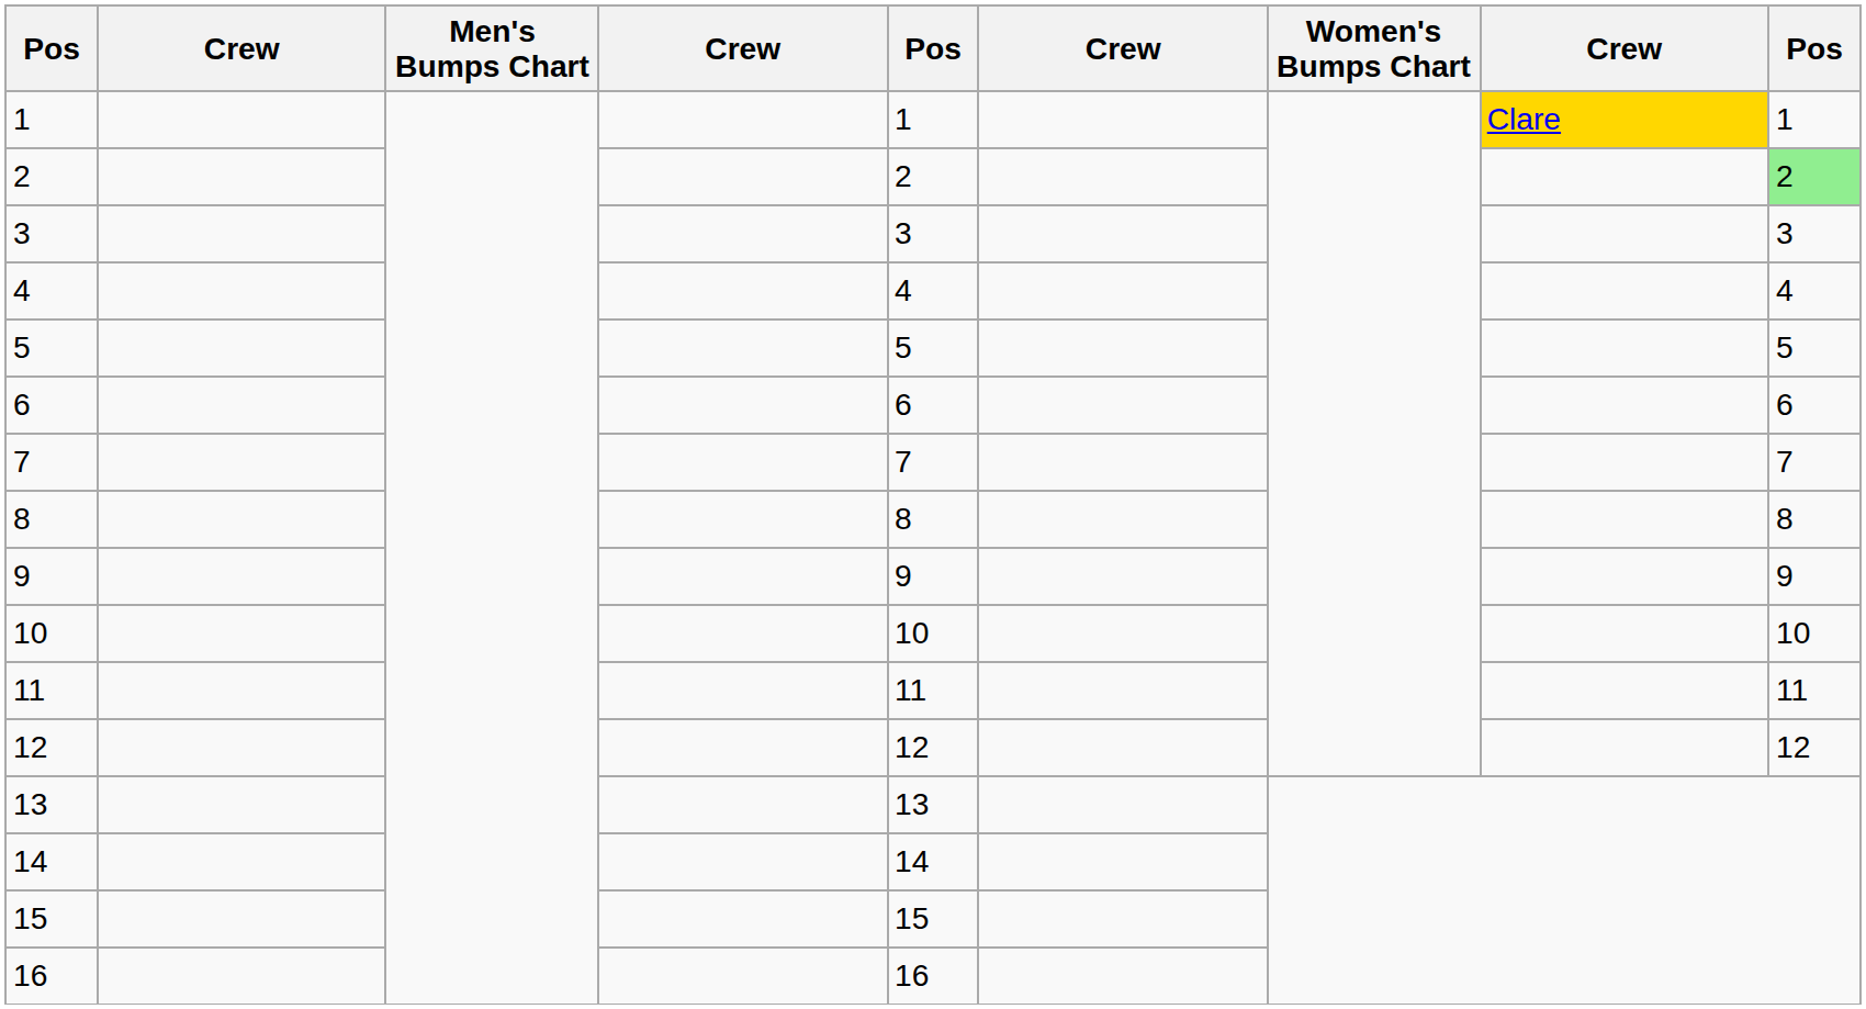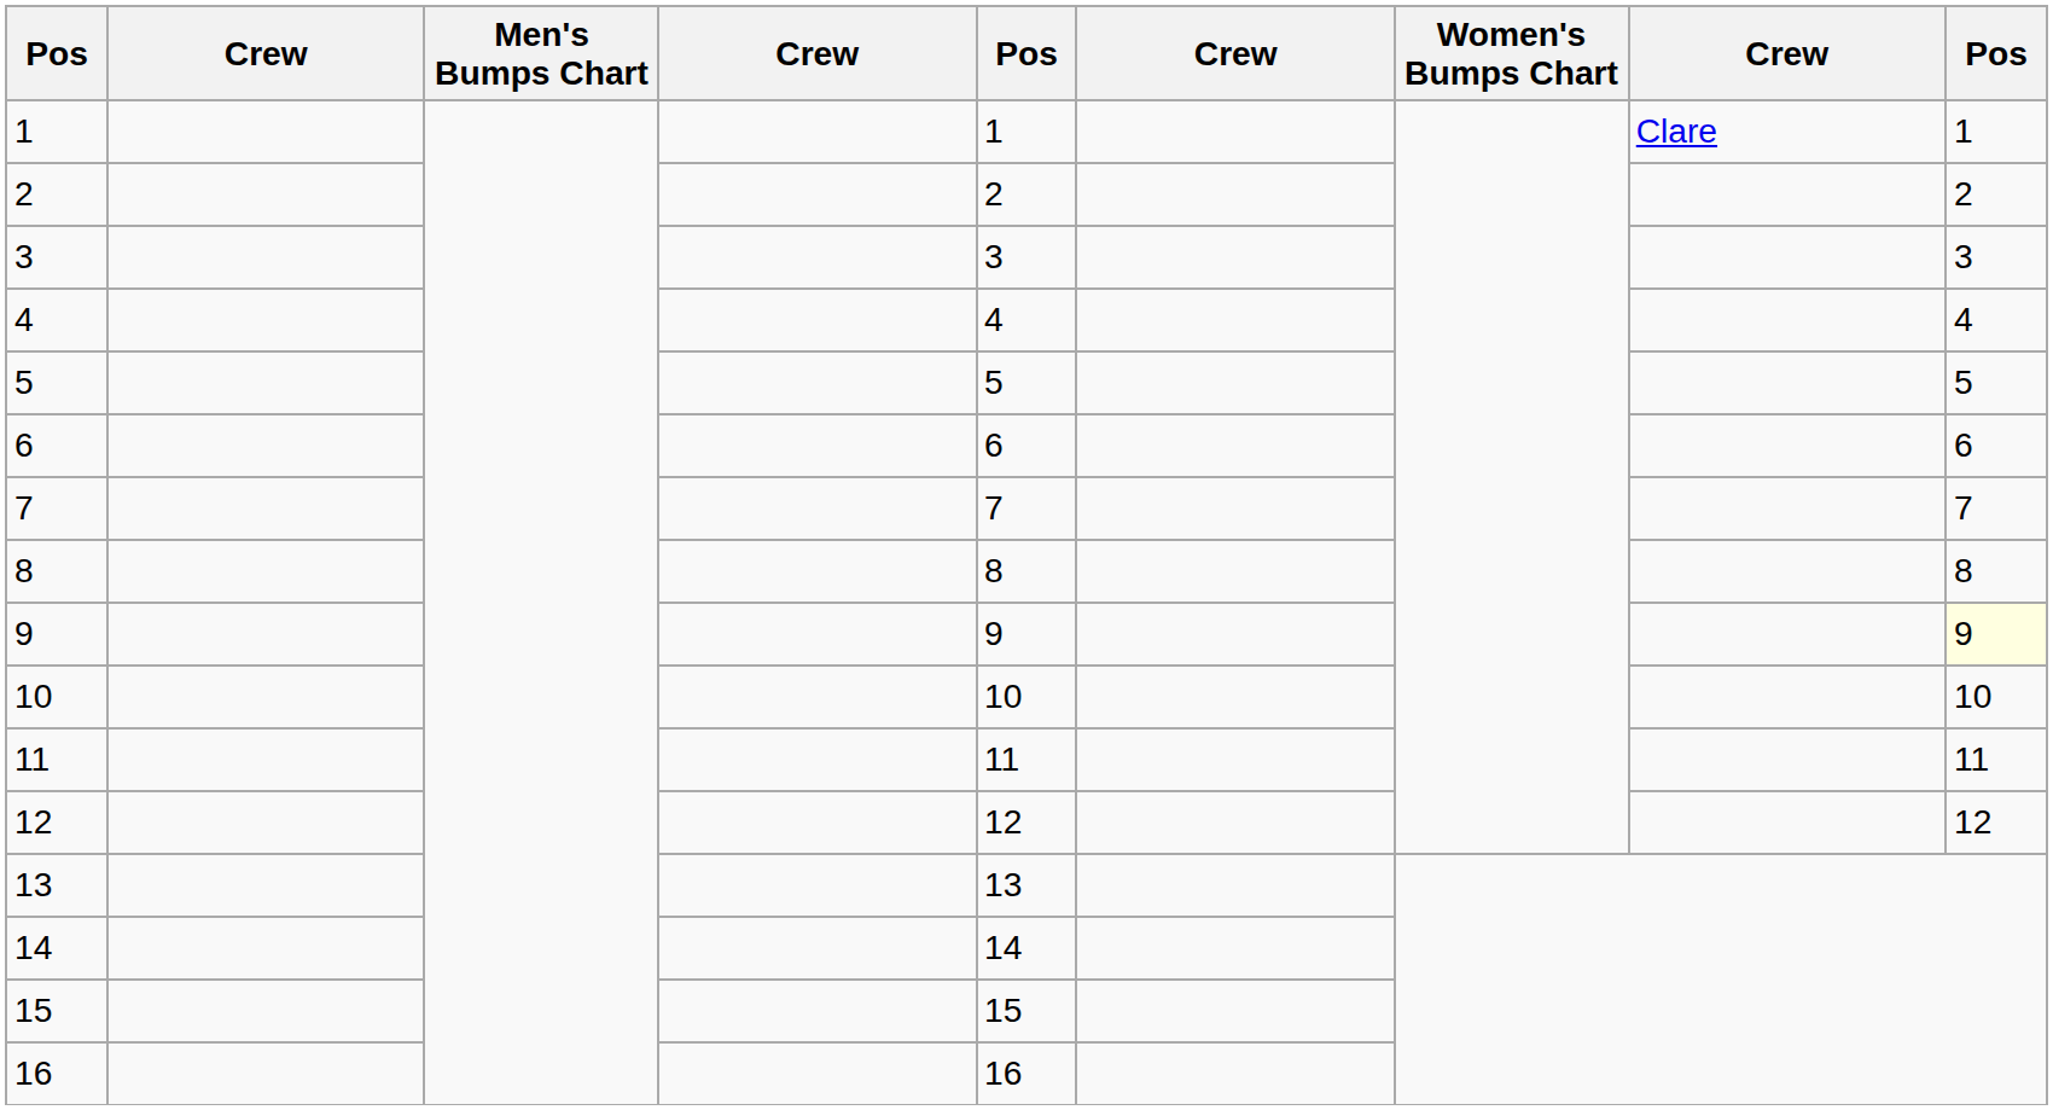row 2 | column 8: gold background -> no background
row 3 | column 9: lightgreen background -> no background
row 10 | column 9: no background -> lightyellow background
